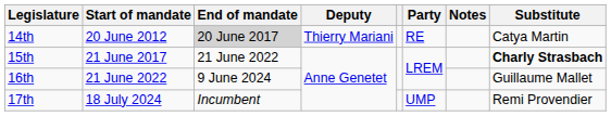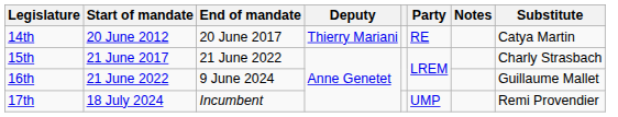14th | End of mandate: lightgrey background -> no background
15th | Substitute: bold -> normal
